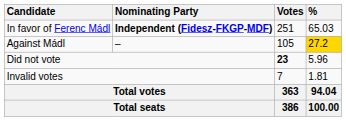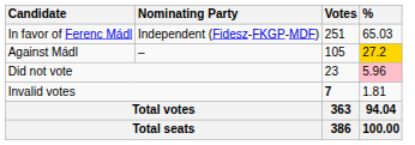In favor of Ferenc Mádl | Nominating Party: bold -> normal
Did not vote | Votes: bold -> normal
Did not vote | %: no background -> pink background
Invalid votes | Votes: normal -> bold
